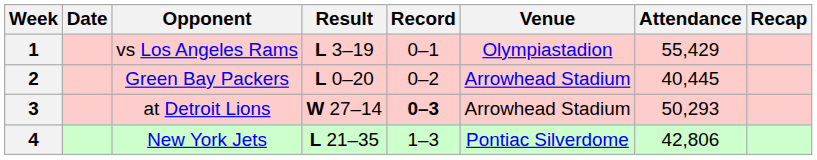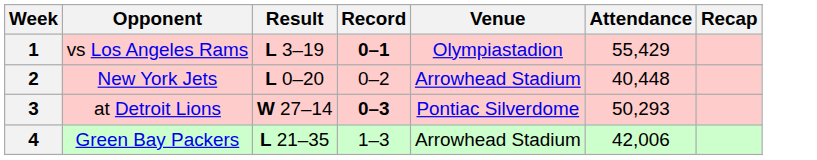- column: Date
1 | Record: normal -> bold
2 | Opponent: Green Bay Packers -> New York Jets
2 | Attendance: 40,445 -> 40,448
3 | Venue: Arrowhead Stadium -> Pontiac Silverdome
4 | Opponent: New York Jets -> Green Bay Packers
4 | Venue: Pontiac Silverdome -> Arrowhead Stadium
4 | Attendance: 42,806 -> 42,006
